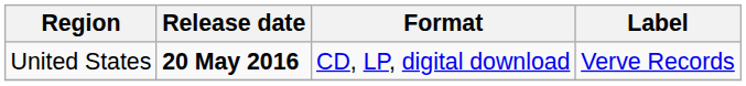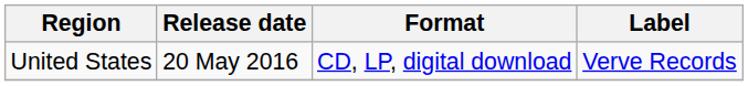United States | Release date: bold -> normal
